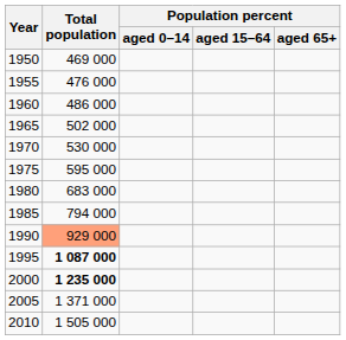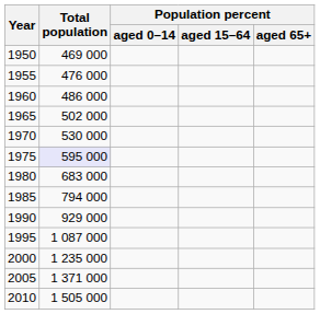1975 | Total population: no background -> lavender background
1990 | Total population: lightsalmon background -> no background
1995 | Total population: bold -> normal
2000 | Total population: bold -> normal
